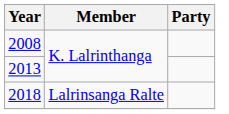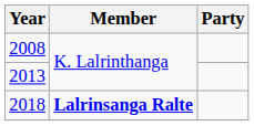2018 | Member: normal -> bold
